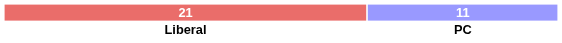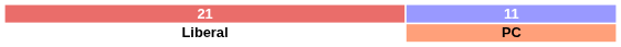Liberal | 11: no background -> lightsalmon background
